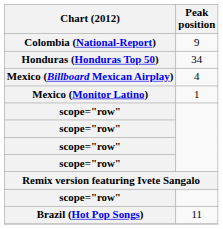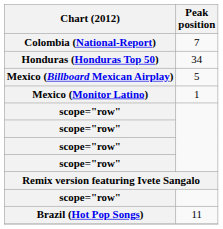Colombia (National-Report) | Peak position: 9 -> 7
Mexico (Billboard Mexican Airplay) | Peak position: 4 -> 5
